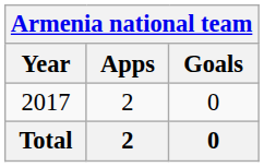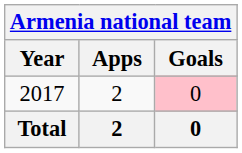2017 | Goals: no background -> pink background
